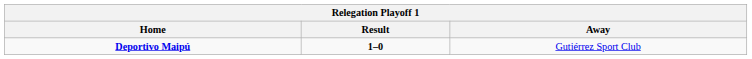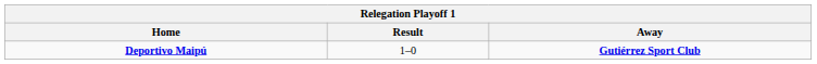Deportivo Maipú | Result: bold -> normal
Deportivo Maipú | Away: normal -> bold
